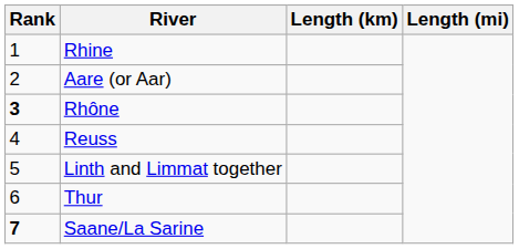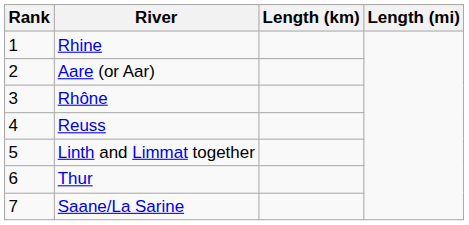Rhône | Rank: bold -> normal
Saane/La Sarine | Rank: bold -> normal
